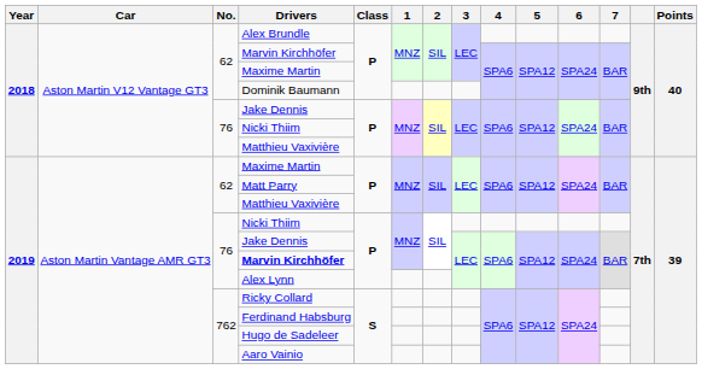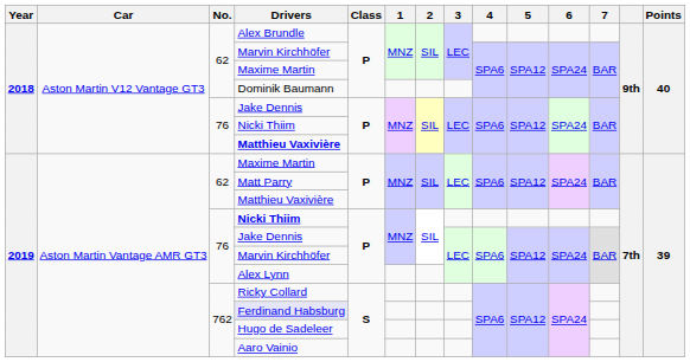2018 / Matthieu Vaxivière | Drivers: normal -> bold
2019 / Nicki Thiim | Drivers: normal -> bold
2019 / Marvin Kirchhöfer | Drivers: bold -> normal
Ferdinand Habsburg | Drivers: no background -> lavender background
